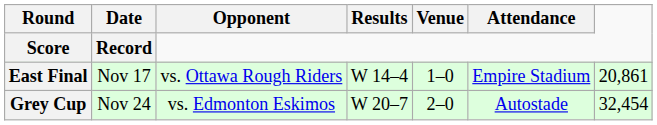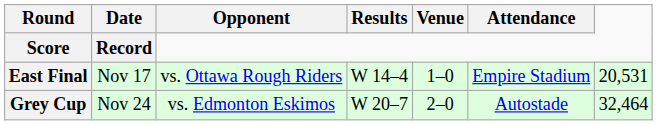East Final | column 7: 20,861 -> 20,531
Grey Cup | column 7: 32,454 -> 32,464
